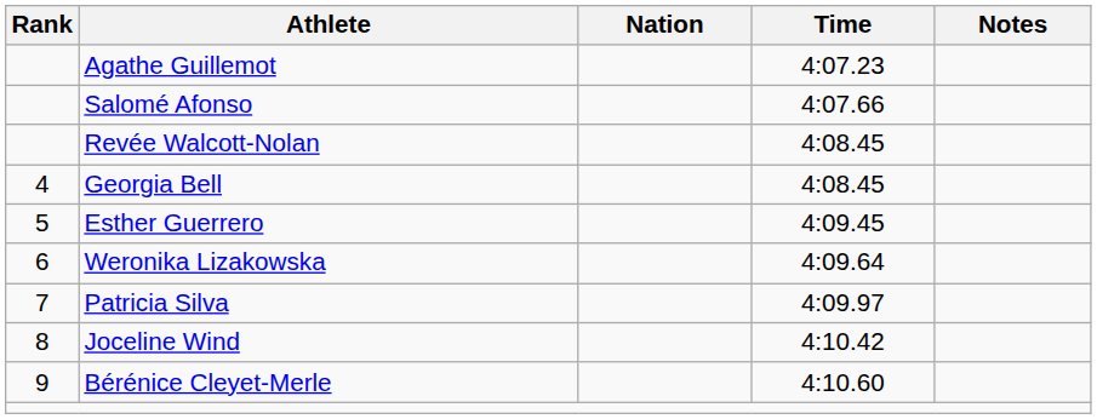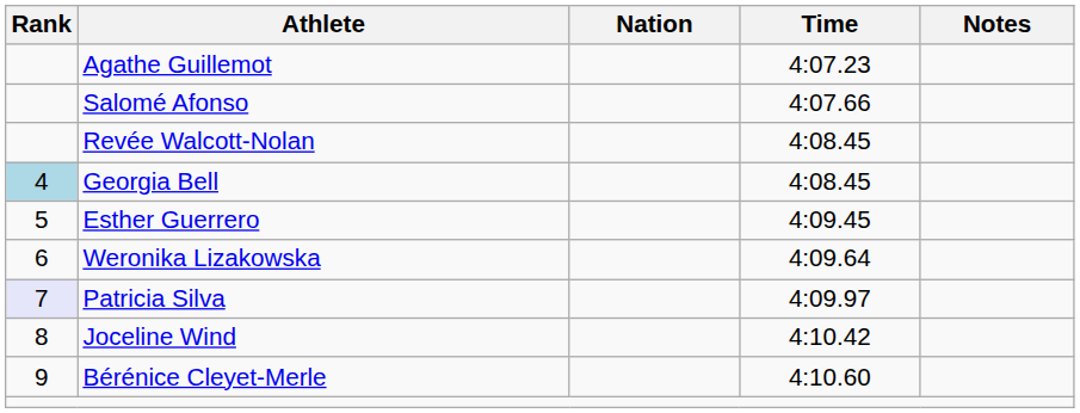Georgia Bell | Rank: no background -> lightblue background
Patricia Silva | Rank: no background -> lavender background
